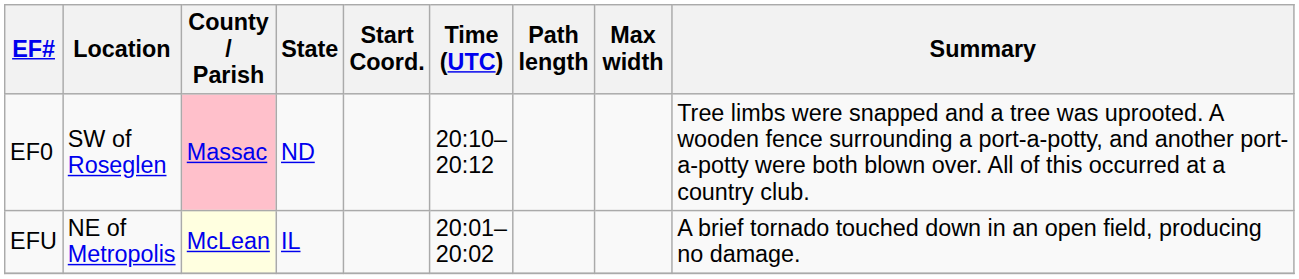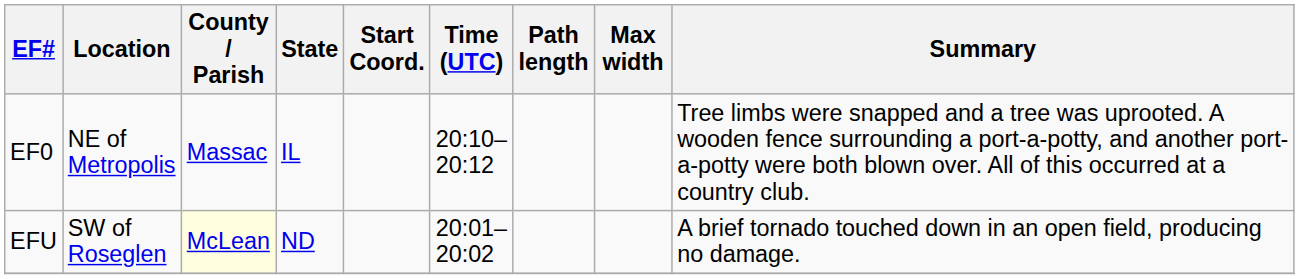EF0 | Location: SW of Roseglen -> NE of Metropolis
EF0 | County / Parish: pink background -> no background
EF0 | State: ND -> IL
EFU | Location: NE of Metropolis -> SW of Roseglen
EFU | State: IL -> ND
